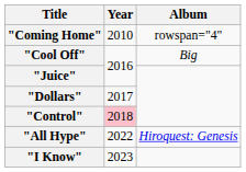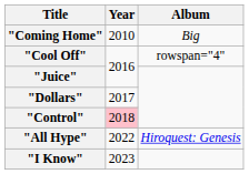"Coming Home" | Album: rowspan="4" -> Big
"Cool Off" | Album: Big -> rowspan="4"
